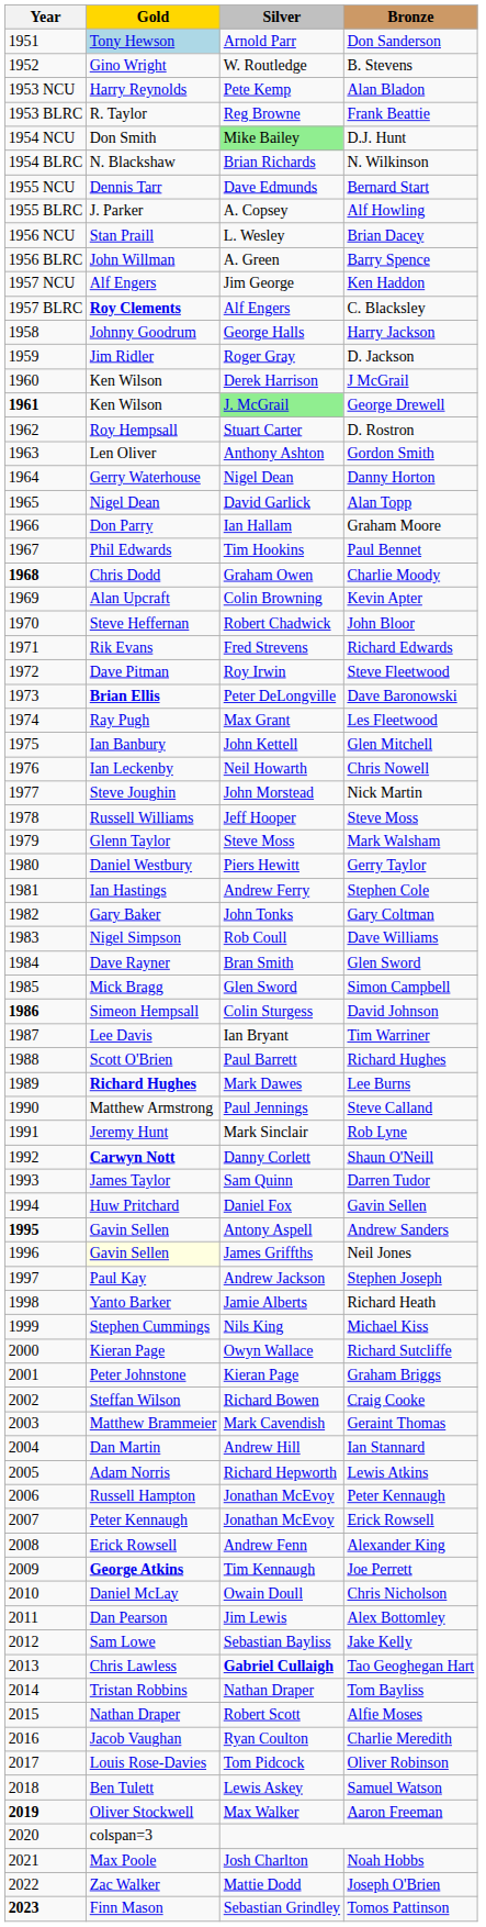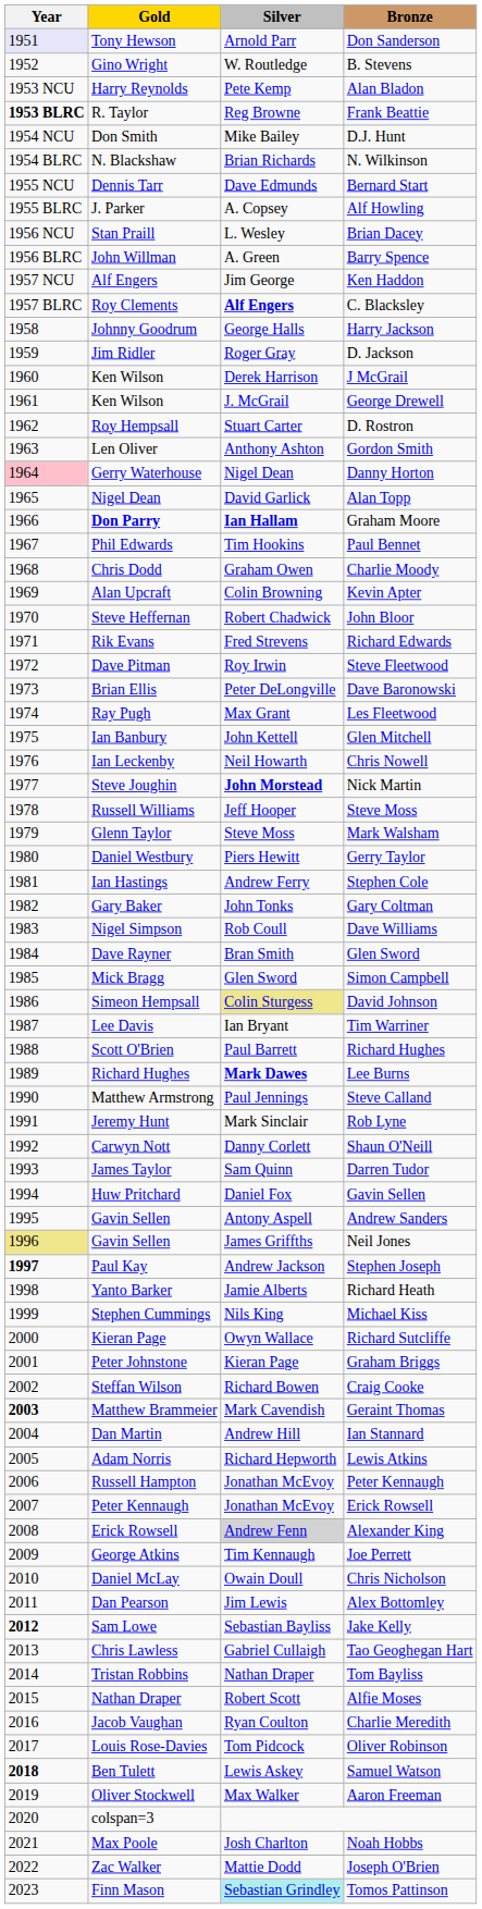Don Sanderson | Year: no background -> lavender background
Don Sanderson | Gold: lightblue background -> no background
Frank Beattie | Year: normal -> bold
D.J. Hunt | Silver: lightgreen background -> no background
C. Blacksley | Gold: bold -> normal
C. Blacksley | Silver: normal -> bold
George Drewell | Year: bold -> normal
George Drewell | Silver: lightgreen background -> no background
Danny Horton | Year: no background -> pink background
Graham Moore | Gold: normal -> bold
Graham Moore | Silver: normal -> bold
Charlie Moody | Year: bold -> normal
Dave Baronowski | Gold: bold -> normal
Nick Martin | Silver: normal -> bold
David Johnson | Year: bold -> normal
David Johnson | Silver: no background -> khaki background
Lee Burns | Gold: bold -> normal
Lee Burns | Silver: normal -> bold
Shaun O'Neill | Gold: bold -> normal
Andrew Sanders | Year: bold -> normal
Neil Jones | Year: no background -> khaki background
Neil Jones | Gold: lightyellow background -> no background
Stephen Joseph | Year: normal -> bold
Geraint Thomas | Year: normal -> bold
Alexander King | Silver: no background -> lightgrey background
Joe Perrett | Gold: bold -> normal
Jake Kelly | Year: normal -> bold
Tao Geoghegan Hart | Silver: bold -> normal
Samuel Watson | Year: normal -> bold
Aaron Freeman | Year: bold -> normal
Tomos Pattinson | Year: bold -> normal
Tomos Pattinson | Silver: no background -> paleturquoise background
